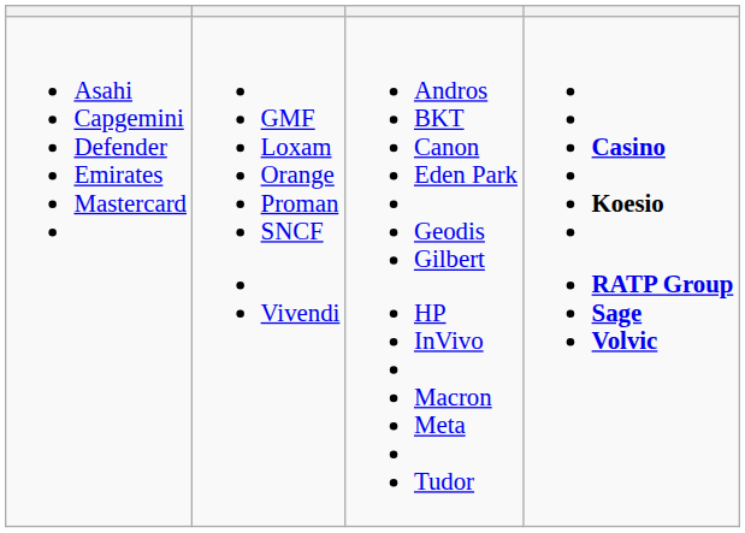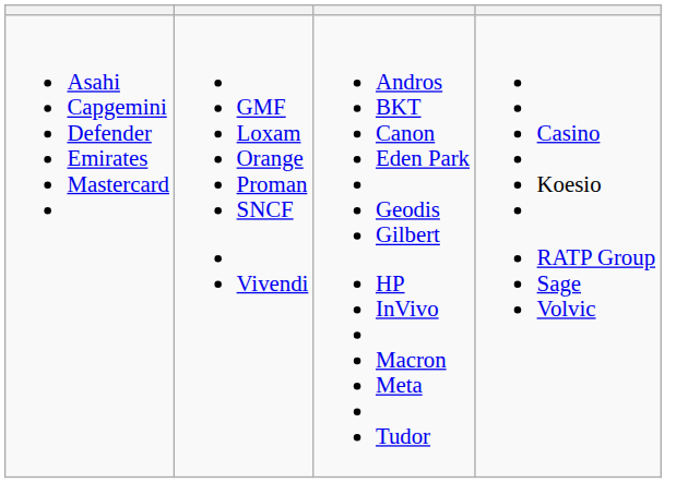Asahi Capgemini Defender Emirates Mastercard | column 4: bold -> normal
